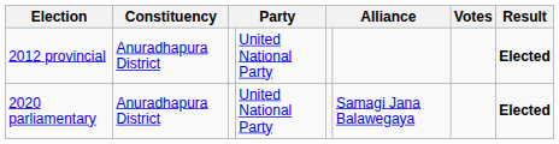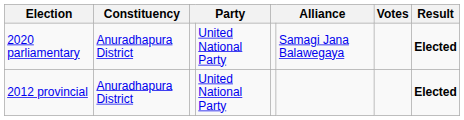rows swapped: 2012 provincial <-> 2020 parliamentary
